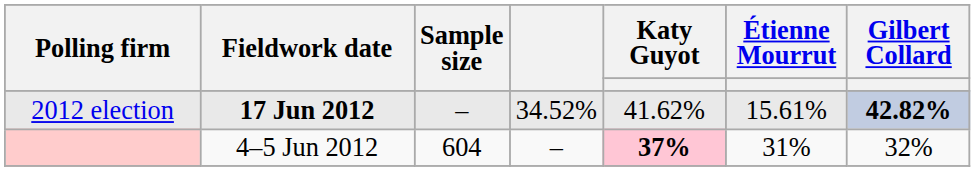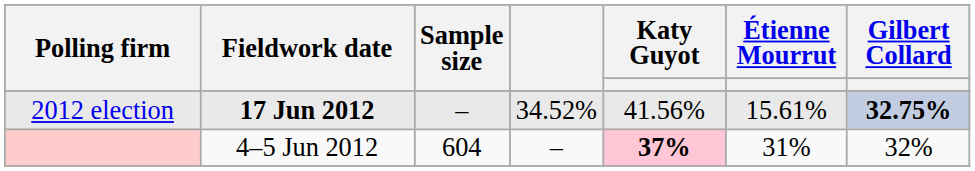2012 election | Katy Guyot: 41.62% -> 41.56%
2012 election | Gilbert Collard: 42.82% -> 32.75%
